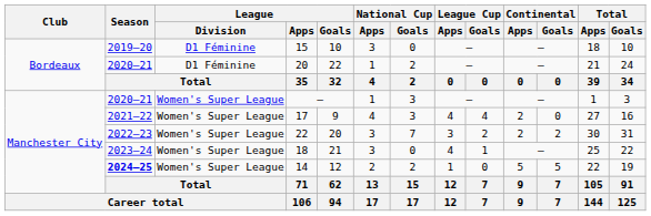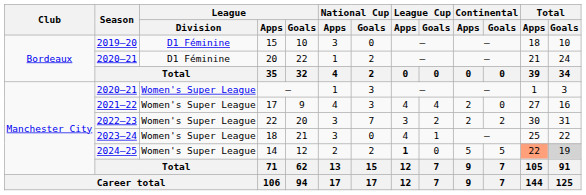14 | Season: bold -> normal
14 | League Cup / Apps: normal -> bold
14 | Total / Apps: no background -> lightsalmon background
14 | Total / Goals: no background -> lightgrey background
